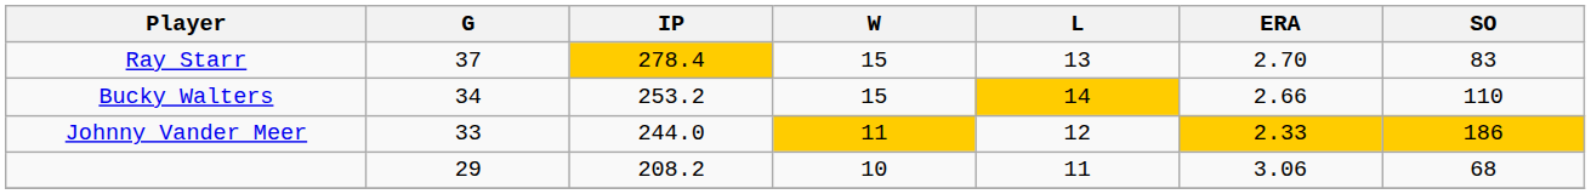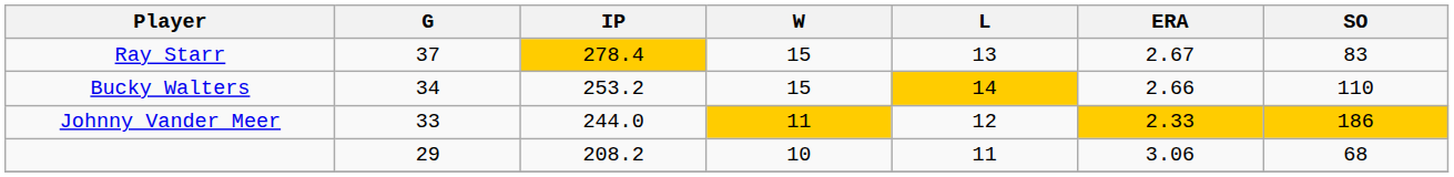Ray Starr | ERA: 2.70 -> 2.67
